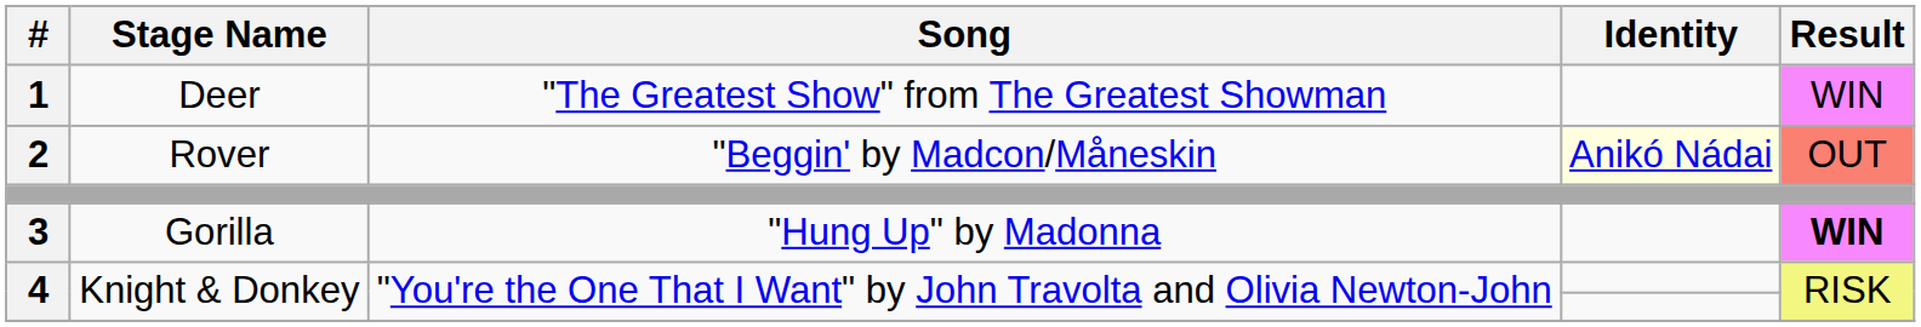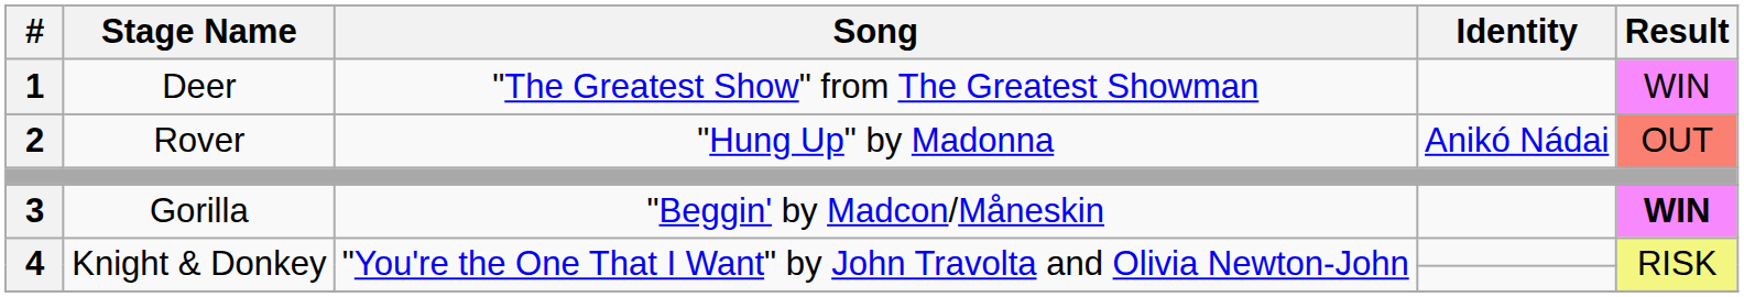2 | Song: "Beggin' by Madcon/Måneskin -> "Hung Up" by Madonna
2 | Identity: lightyellow background -> no background
3 | Song: "Hung Up" by Madonna -> "Beggin' by Madcon/Måneskin
